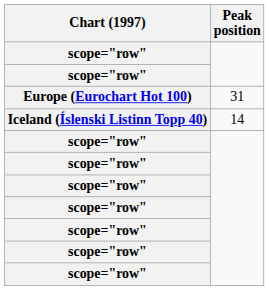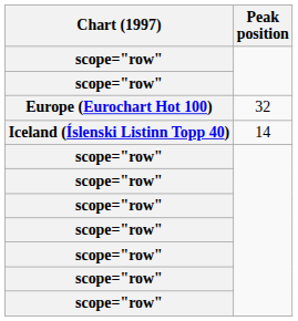Europe (Eurochart Hot 100) | Peak position: 31 -> 32
